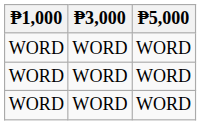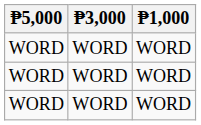columns swapped: ₱1,000 <-> ₱5,000
